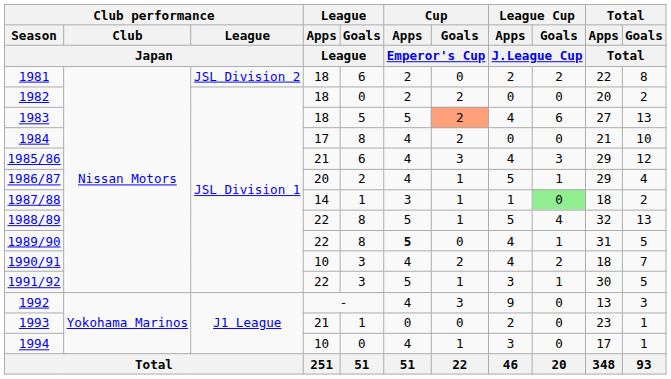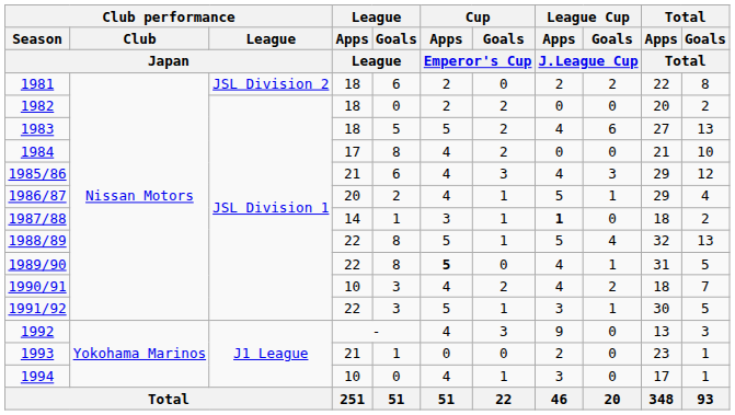1983 | Cup / Goals / Emperor's Cup: lightsalmon background -> no background
1987/88 | League Cup / Apps / J.League Cup: normal -> bold
1987/88 | League Cup / Goals / J.League Cup: lightgreen background -> no background
